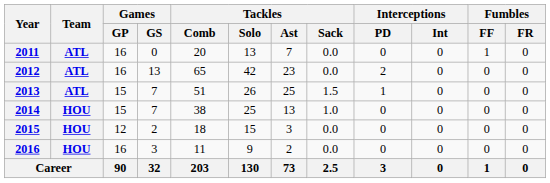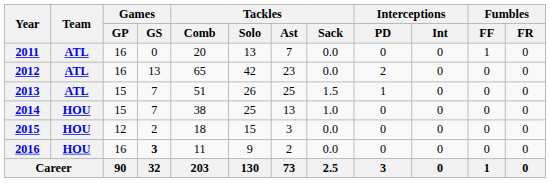2016 | Games / GS: normal -> bold
